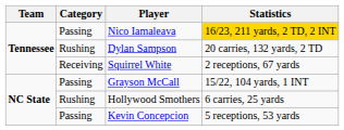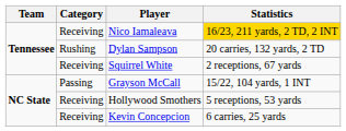Nico Iamaleava | Category: Passing -> Receiving
Hollywood Smothers | Category: Rushing -> Receiving
Hollywood Smothers | Statistics: 6 carries, 25 yards -> 5 receptions, 53 yards
Kevin Concepcion | Category: Passing -> Receiving
Kevin Concepcion | Statistics: 5 receptions, 53 yards -> 6 carries, 25 yards
